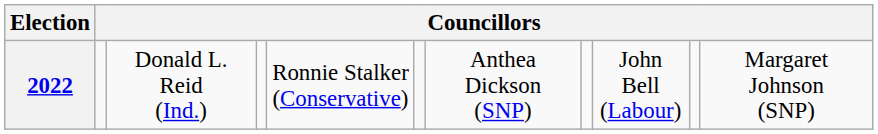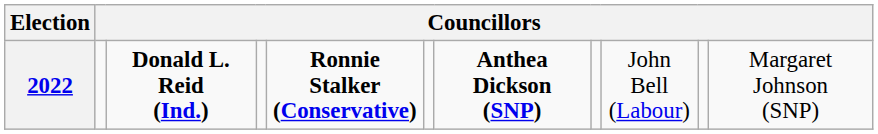2022 | column 3: normal -> bold
2022 | column 5: normal -> bold
2022 | column 7: normal -> bold
